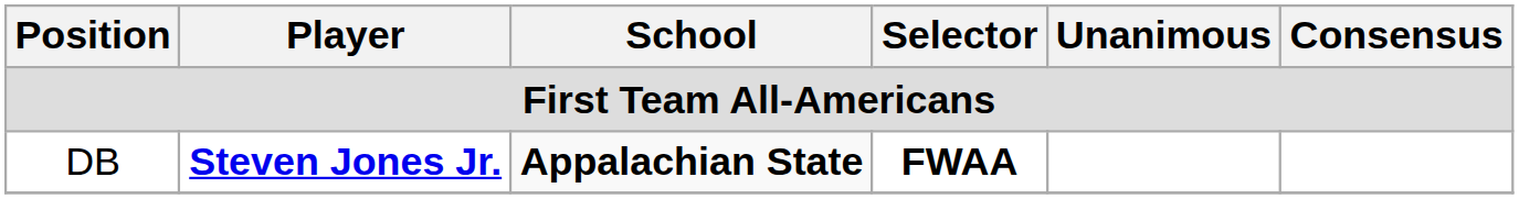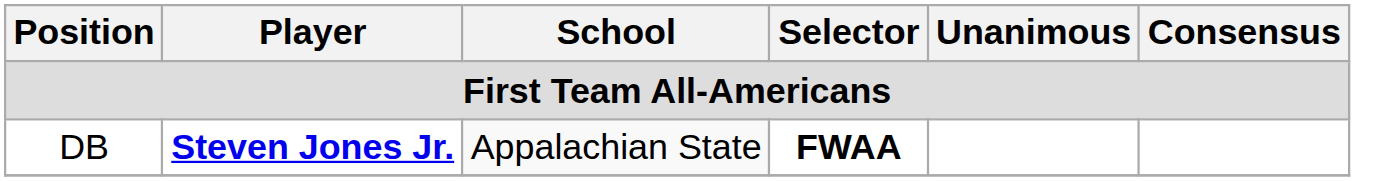DB | School: bold -> normal
